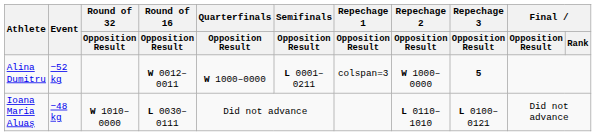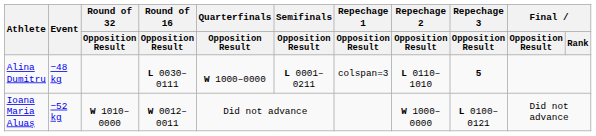Alina Dumitru | Event: −52 kg -> −48 kg
Alina Dumitru | Round of 16 / Opposition Result: W 0012–0011 -> L 0030–0111
Alina Dumitru | Repechage 2 / Opposition Result: W 1000–0000 -> L 0110–1010
Ioana Maria Aluaş | Event: −48 kg -> −52 kg
Ioana Maria Aluaş | Round of 16 / Opposition Result: L 0030–0111 -> W 0012–0011
Ioana Maria Aluaş | Repechage 2 / Opposition Result: L 0110–1010 -> W 1000–0000
